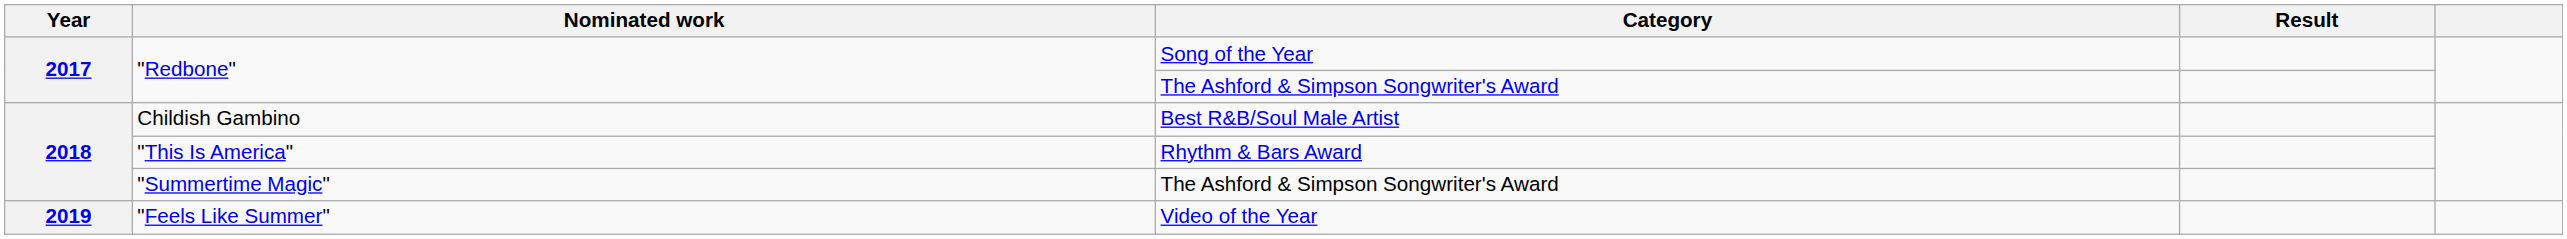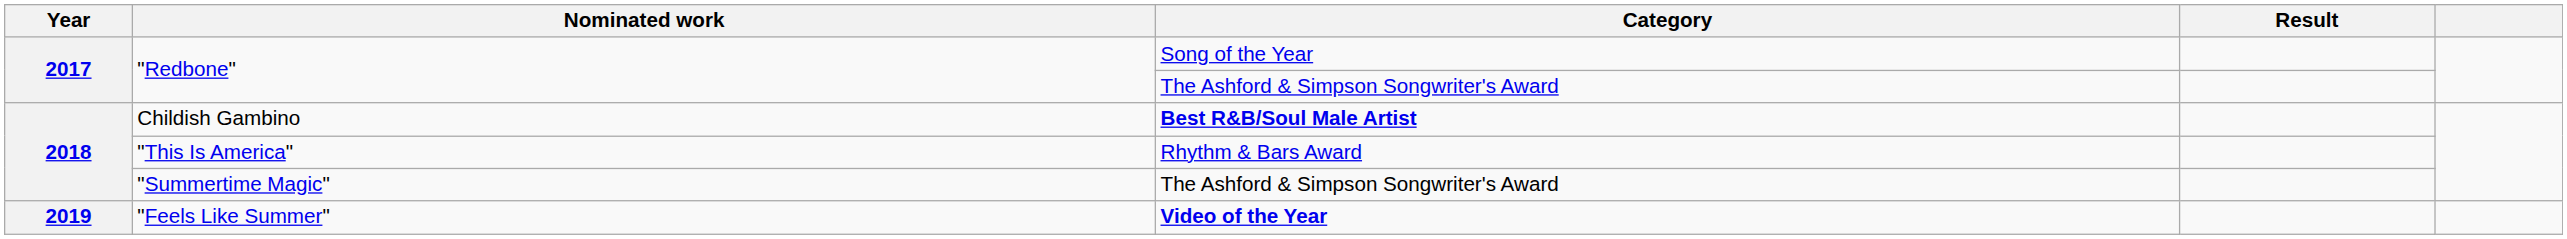Childish Gambino | Category: normal -> bold
"Feels Like Summer" | Category: normal -> bold
